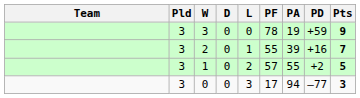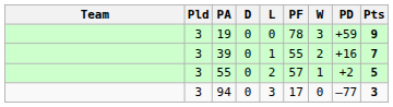columns swapped: W <-> PA
